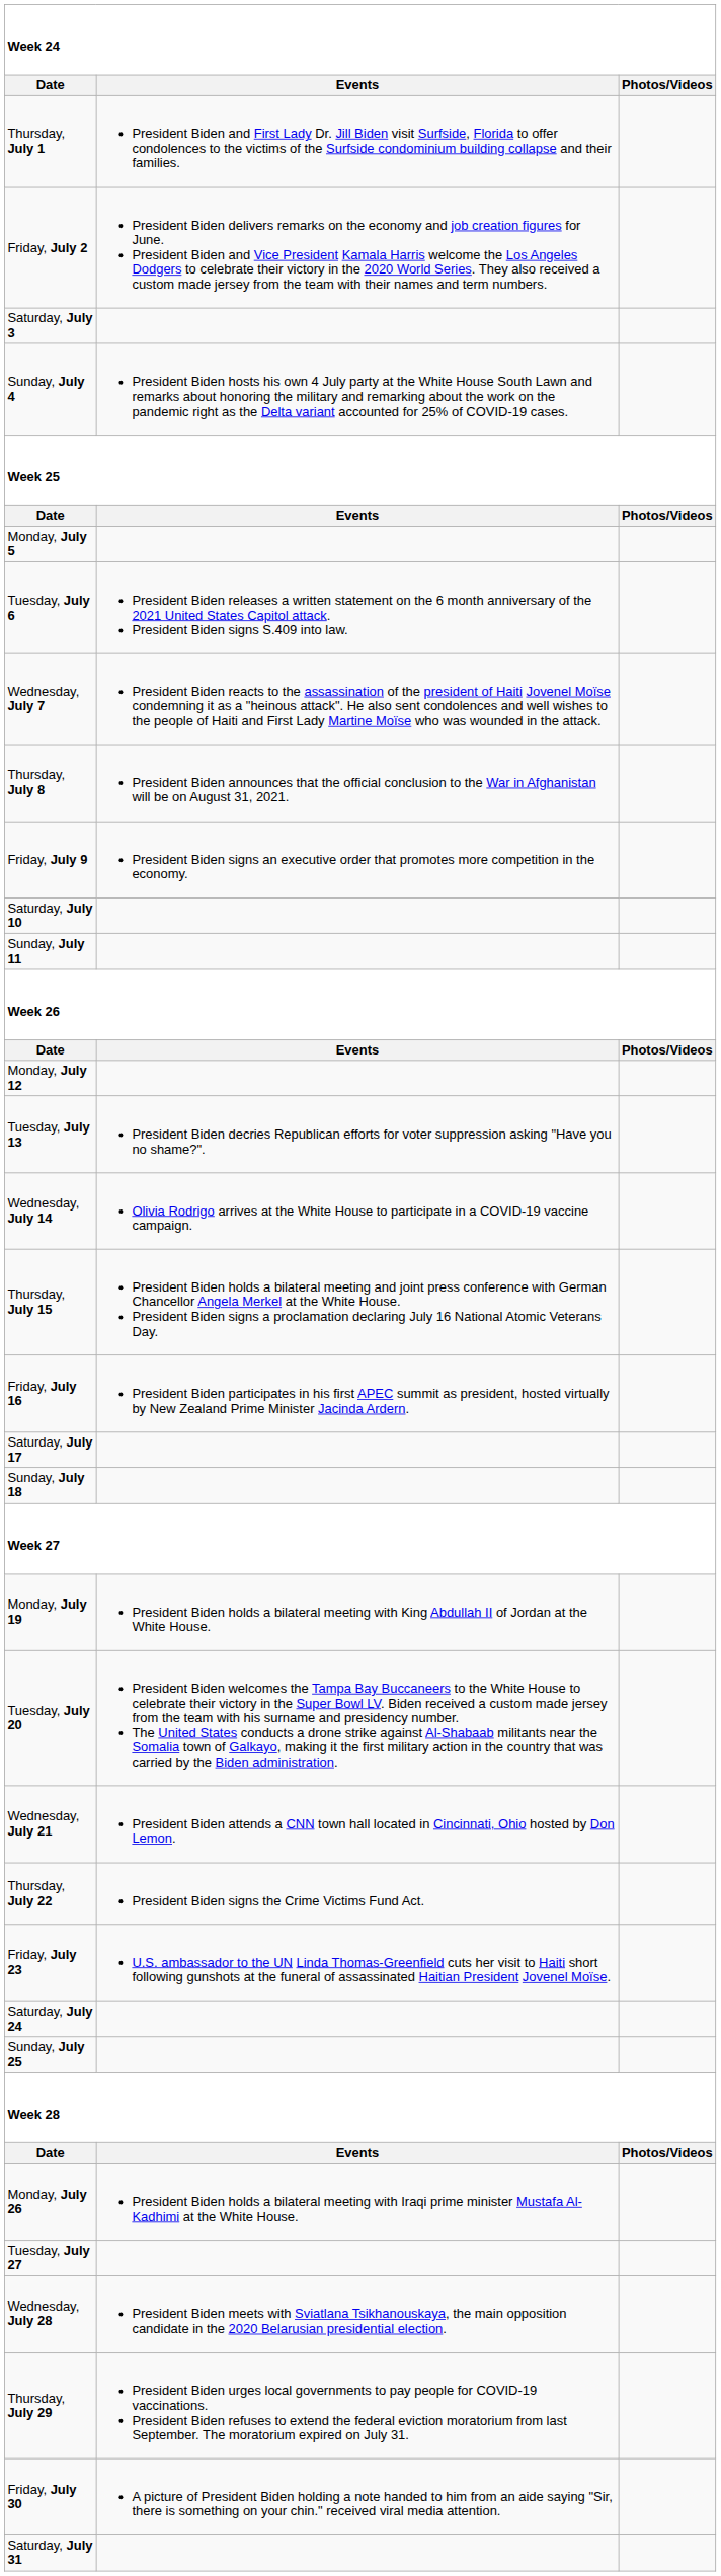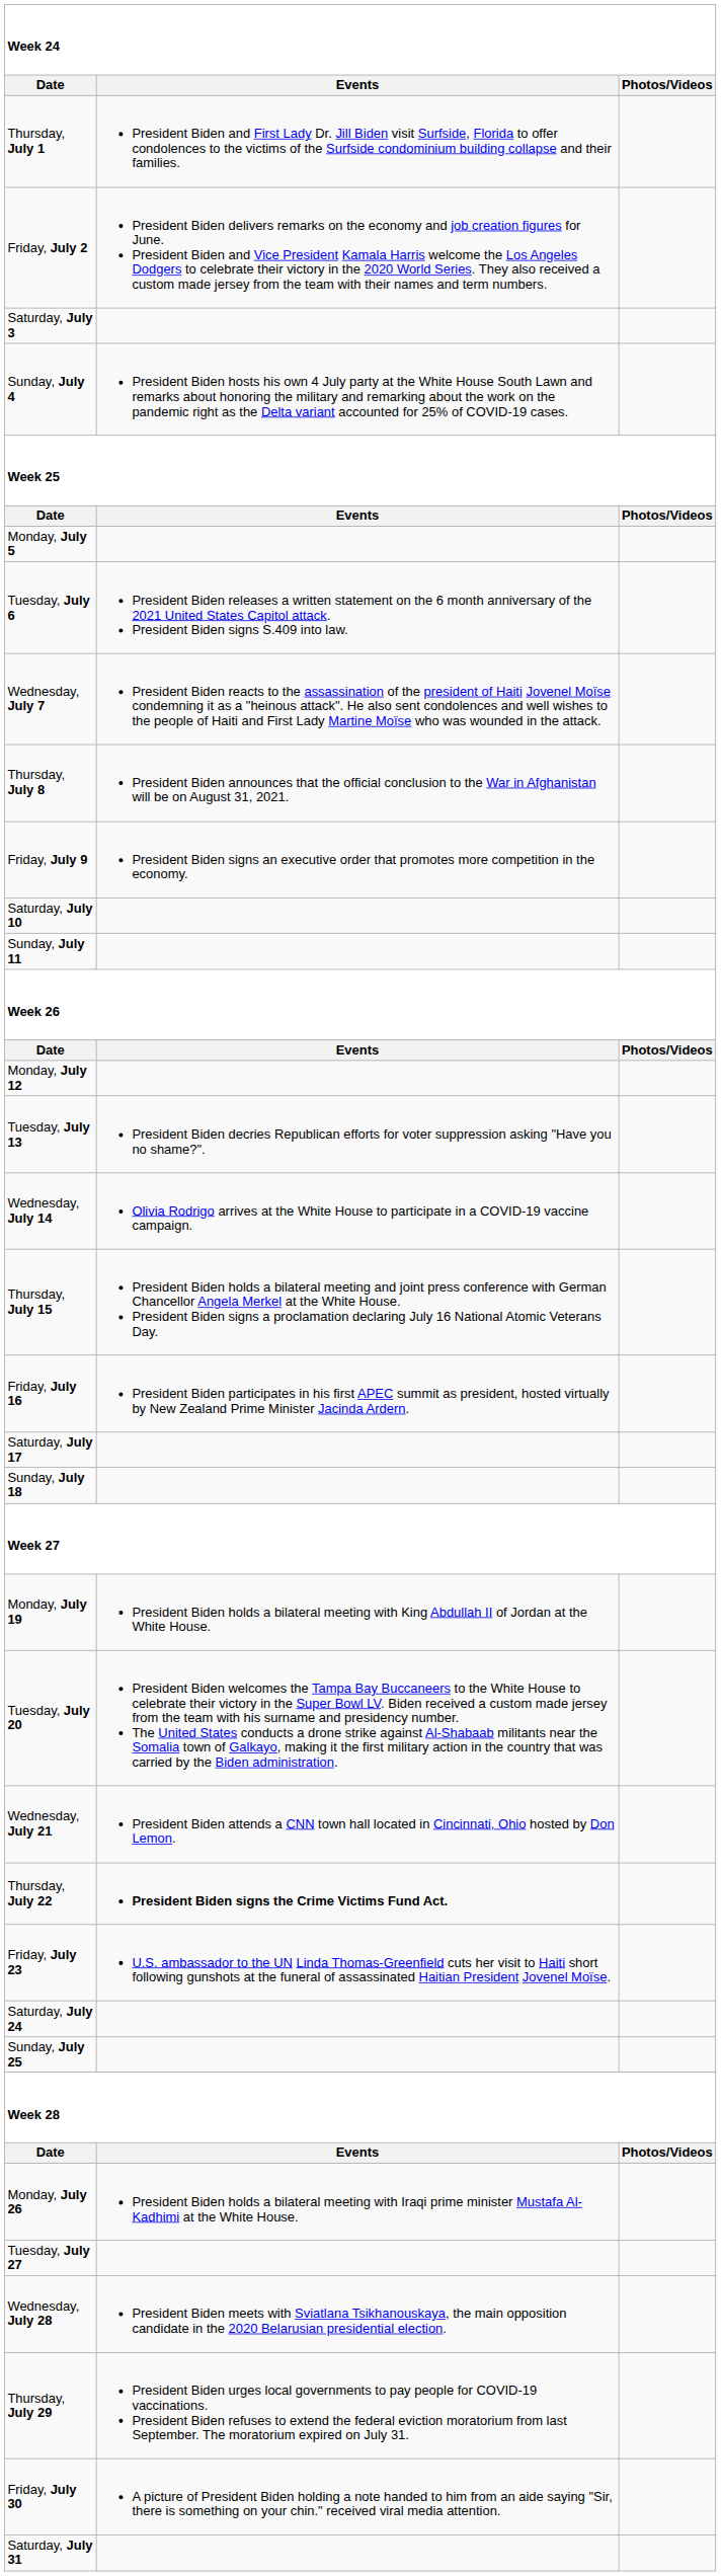Thursday, July 22 | column 2: normal -> bold
